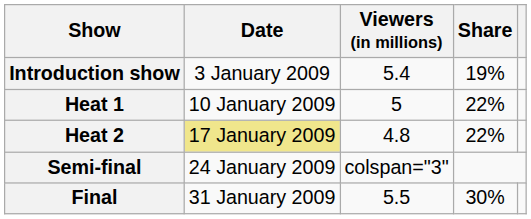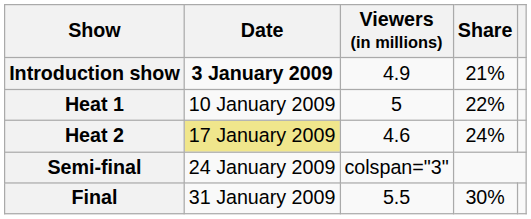Introduction show | Date: normal -> bold
Introduction show | Viewers (in millions): 5.4 -> 4.9
Introduction show | Share: 19% -> 21%
Heat 2 | Viewers (in millions): 4.8 -> 4.6
Heat 2 | Share: 22% -> 24%
